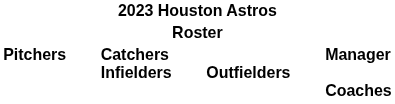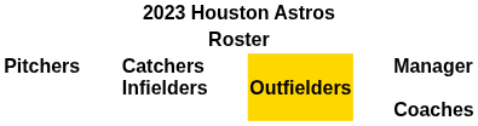Pitchers | column 3: no background -> gold background
